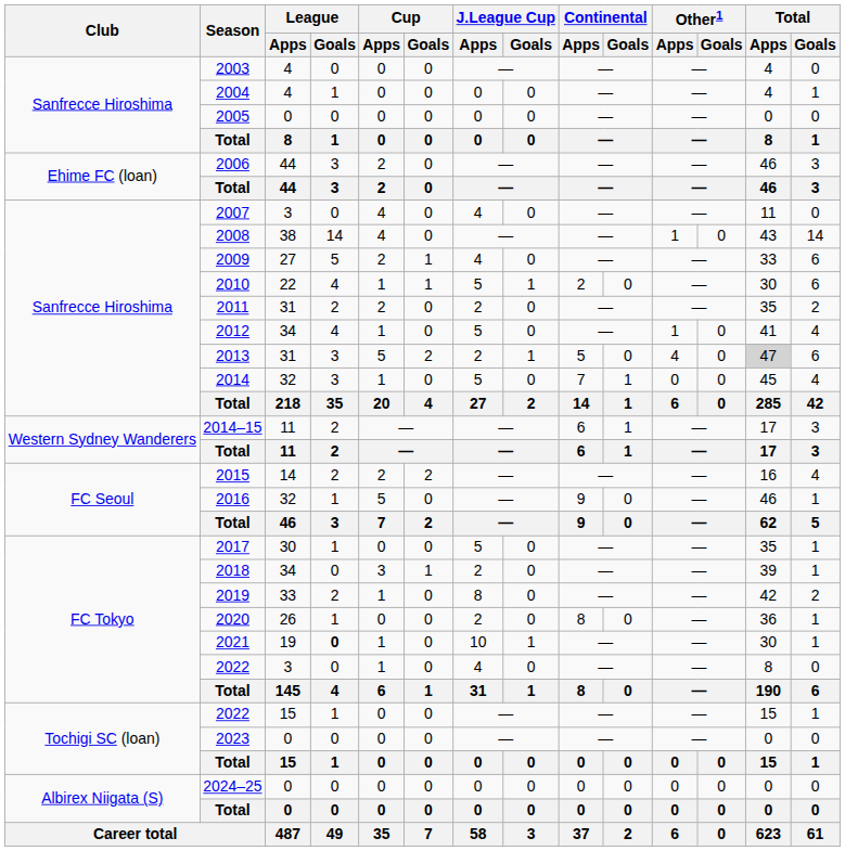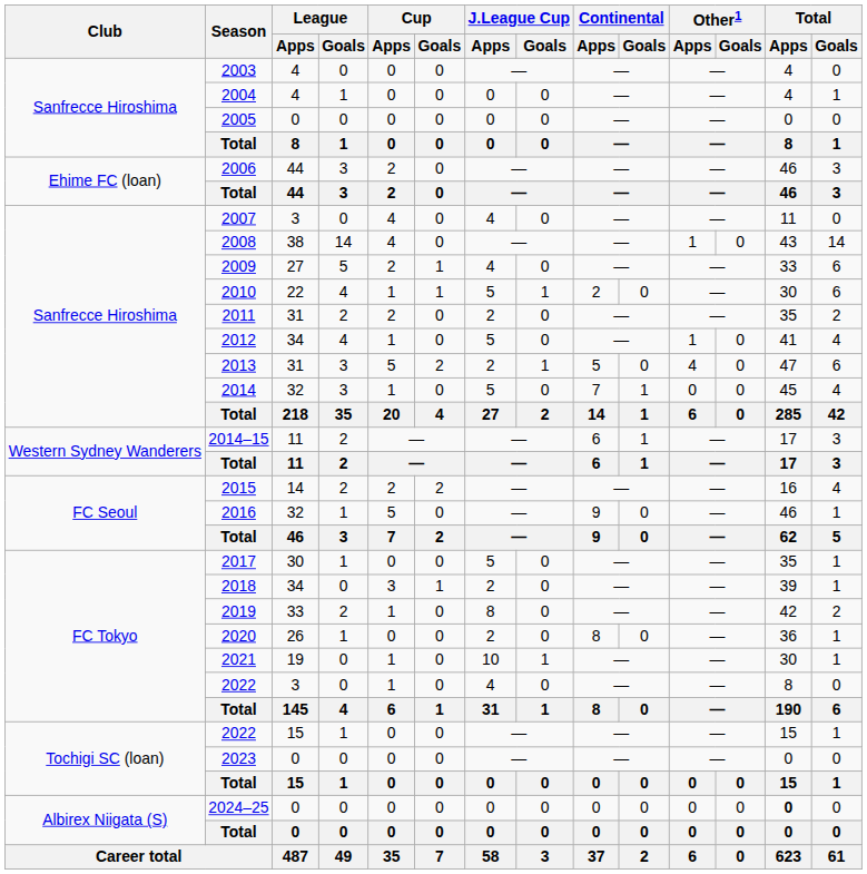2013 | Total / Apps: lightgrey background -> no background
2021 | League / Goals: bold -> normal
2024–25 | Total / Apps: normal -> bold
